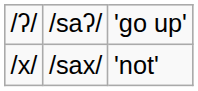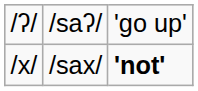/sax/ | column 3: normal -> bold
